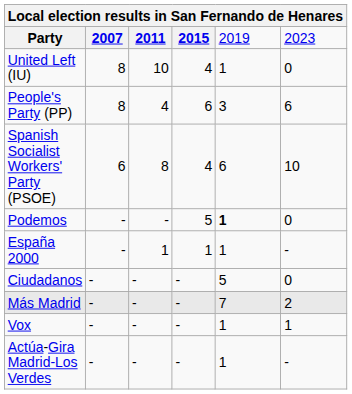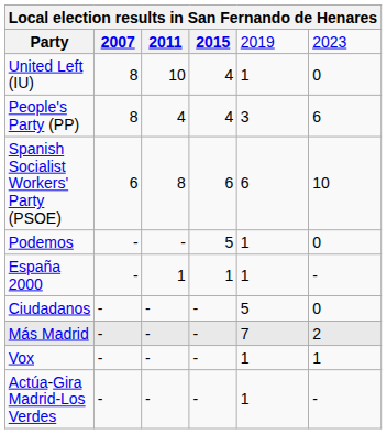People's Party (PP) | column 4: 6 -> 4
Spanish Socialist Workers' Party (PSOE) | column 4: 4 -> 6
Podemos | column 5: bold -> normal
